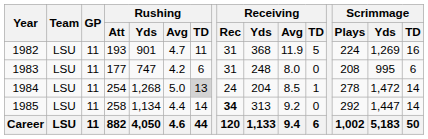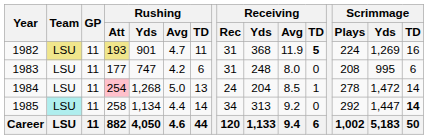1982 | Team: no background -> khaki background
1982 | Rushing / Att: no background -> khaki background
1982 | Receiving / TD: normal -> bold
1984 | Rushing / Att: no background -> pink background
1984 | Rushing / TD: lightgrey background -> no background
1985 | Team: no background -> paleturquoise background
1985 | Receiving / Rec: bold -> normal
1985 | Scrimmage / TD: normal -> bold
